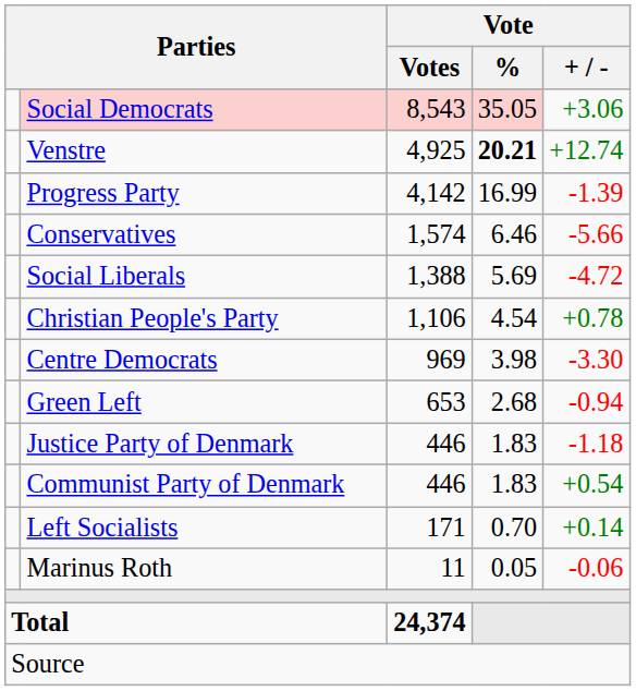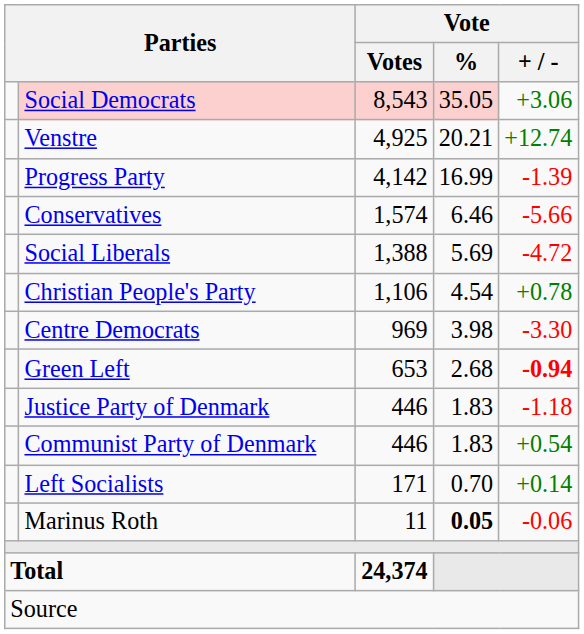Venstre | Vote / %: bold -> normal
Green Left | Vote / + / -: normal -> bold
Marinus Roth | Vote / %: normal -> bold
